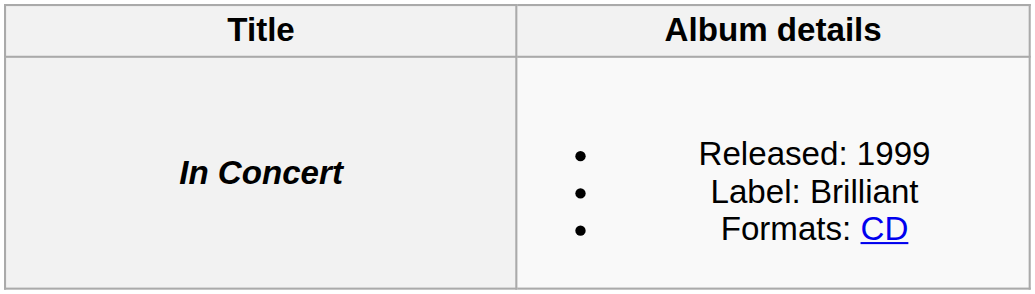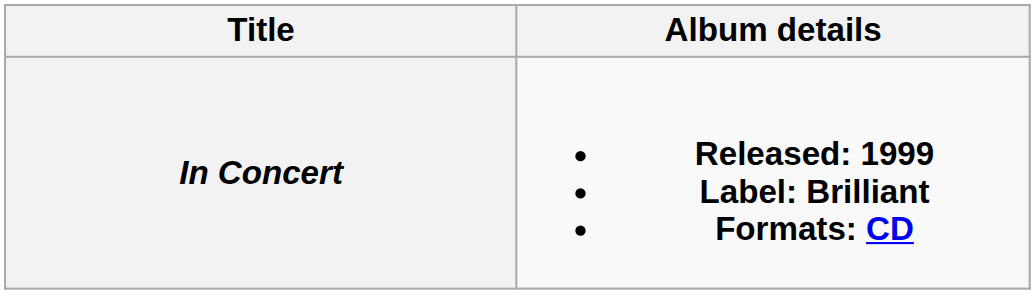In Concert | Album details: normal -> bold
